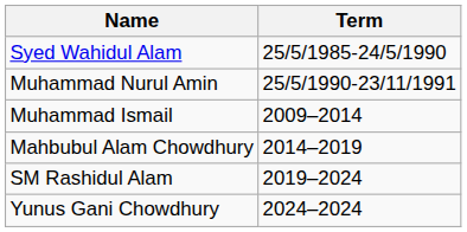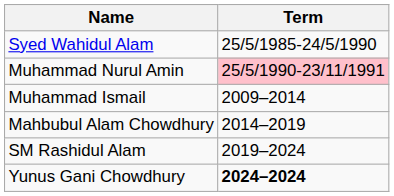Muhammad Nurul Amin | Term: no background -> pink background
Yunus Gani Chowdhury | Term: normal -> bold
